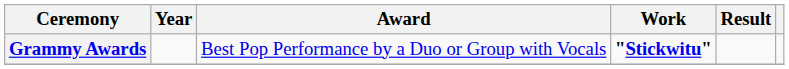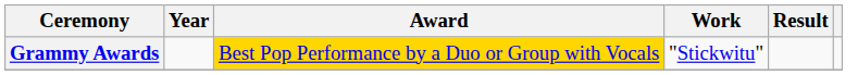Grammy Awards | Award: no background -> gold background
Grammy Awards | Work: bold -> normal
